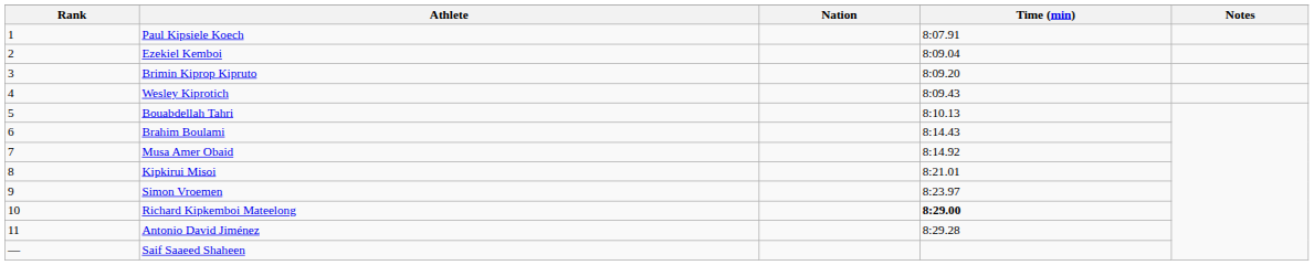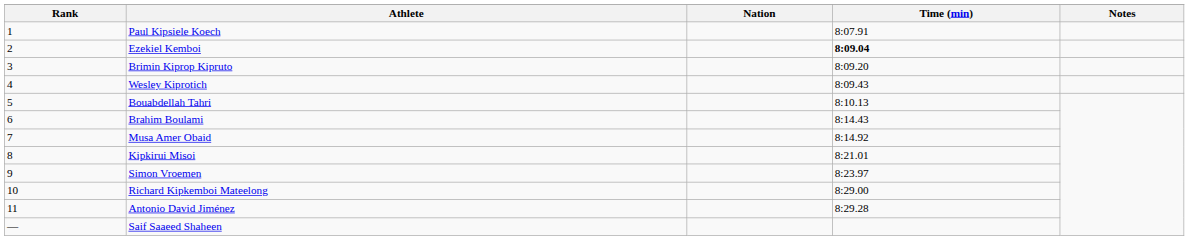Ezekiel Kemboi | Time (min): normal -> bold
Richard Kipkemboi Mateelong | Time (min): bold -> normal
